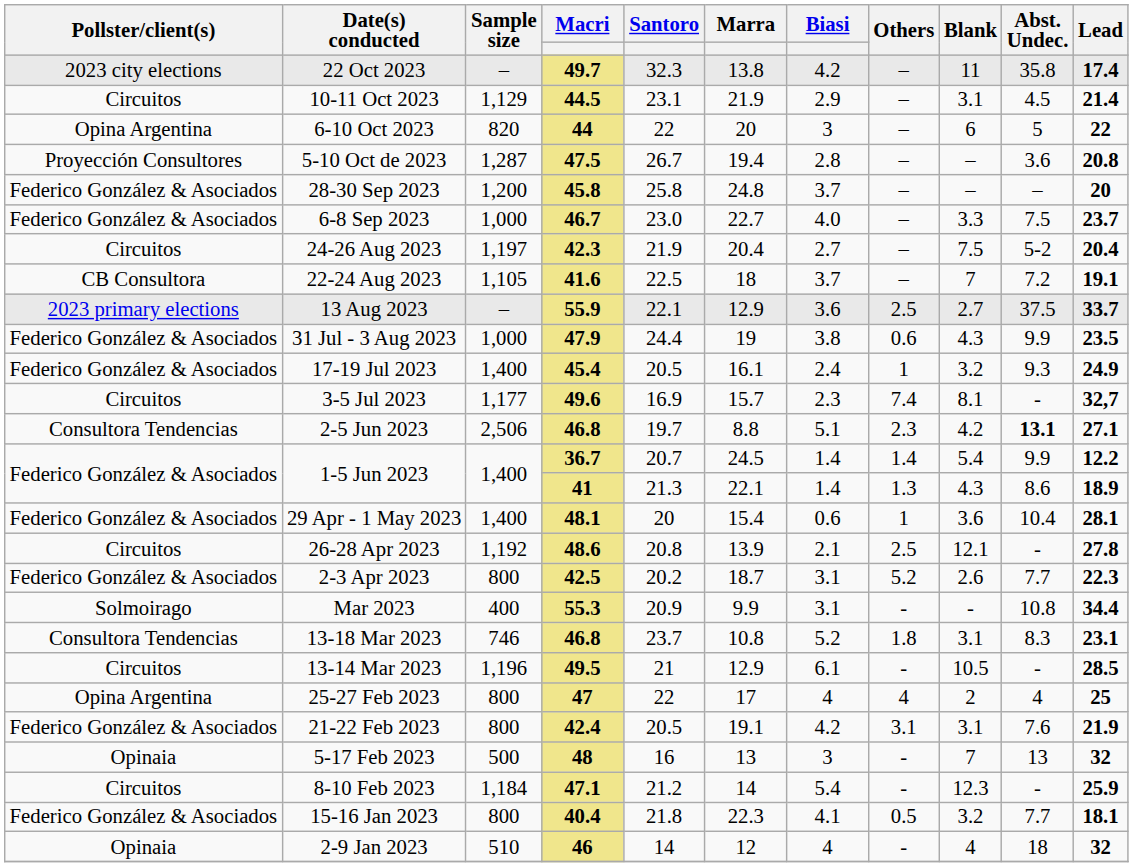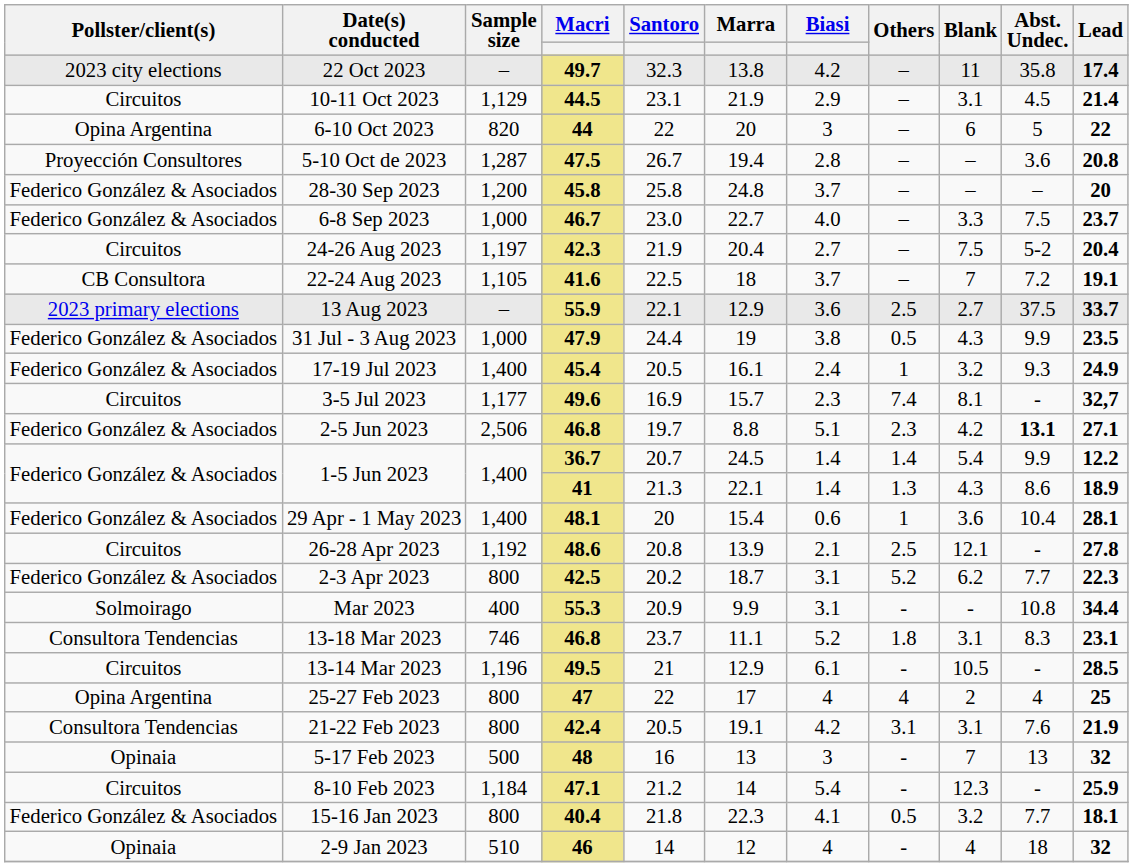31 Jul - 3 Aug 2023 | Others: 0.6 -> 0.5
2-5 Jun 2023 | Pollster/client(s): Consultora Tendencias -> Federico González & Asociados
2-3 Apr 2023 | Blank: 2.6 -> 6.2
13-18 Mar 2023 | Marra: 10.8 -> 11.1
21-22 Feb 2023 | Pollster/client(s): Federico González & Asociados -> Consultora Tendencias
